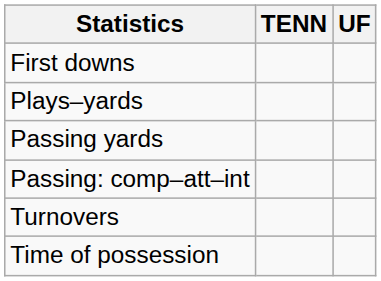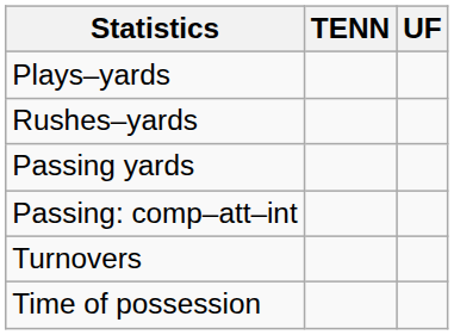- row: First downs
+ row: Rushes–yards
